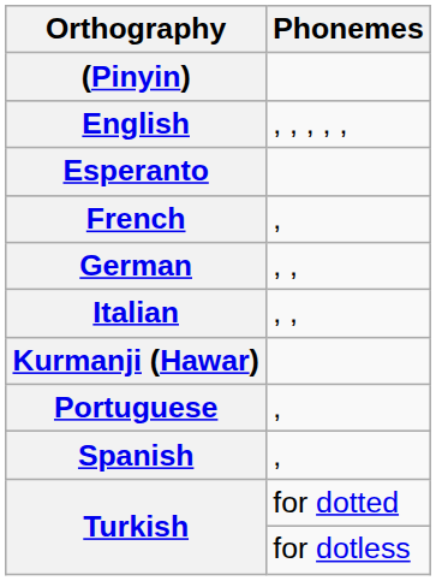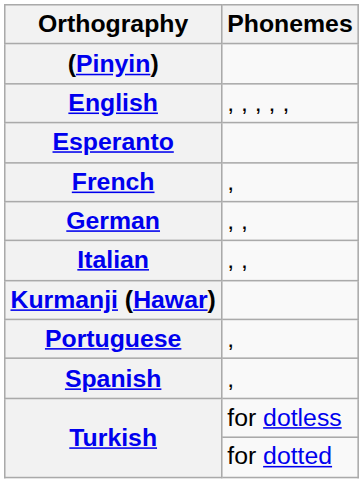row 11 | Phonemes: for dotted -> for dotless
row 12 | Phonemes: for dotless -> for dotted
